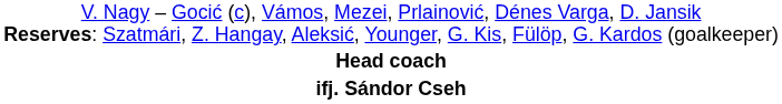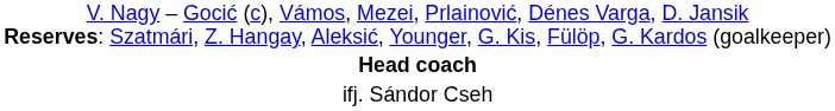row 3 | column 1: bold -> normal
